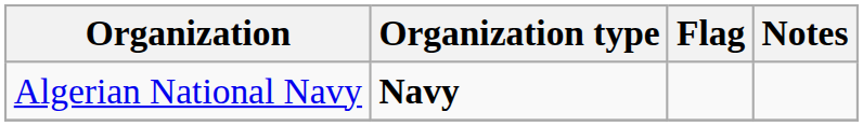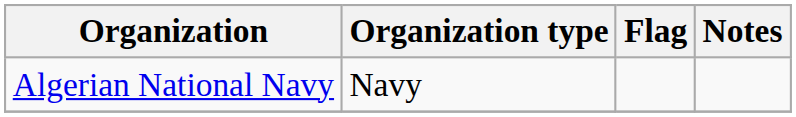Algerian National Navy | Organization type: bold -> normal
